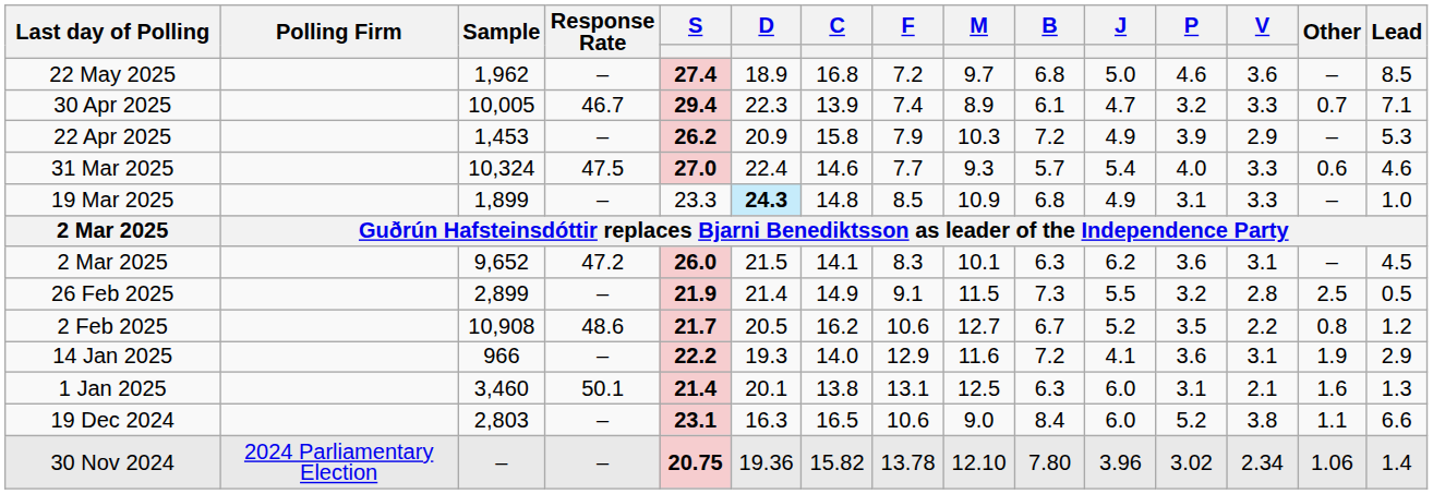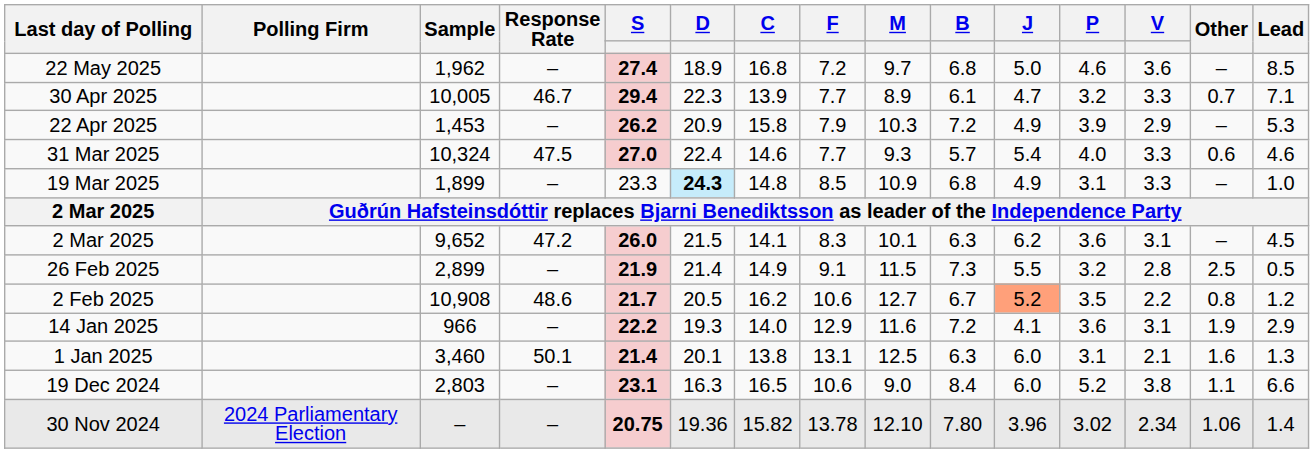30 Apr 2025 | F: 7.4 -> 7.7
2 Feb 2025 | J: no background -> lightsalmon background
